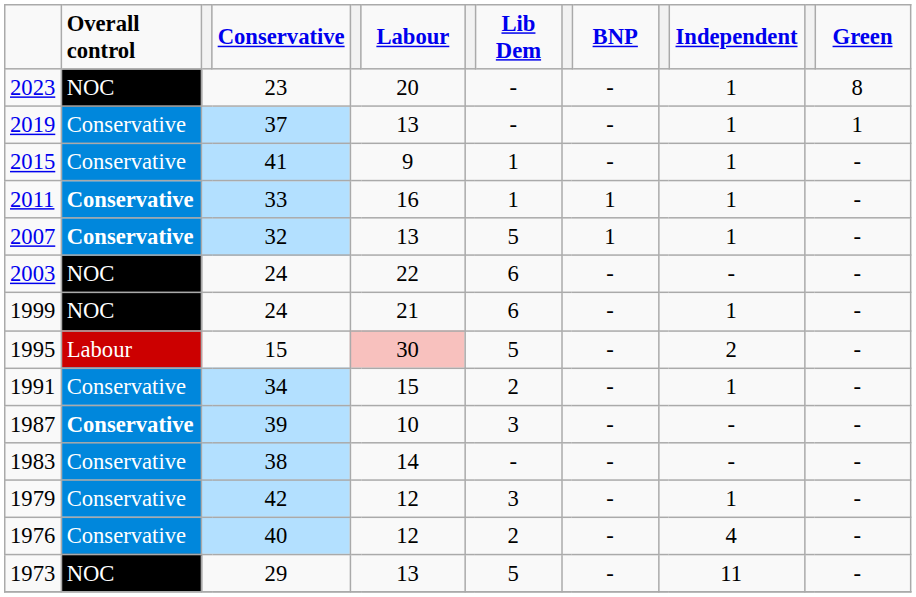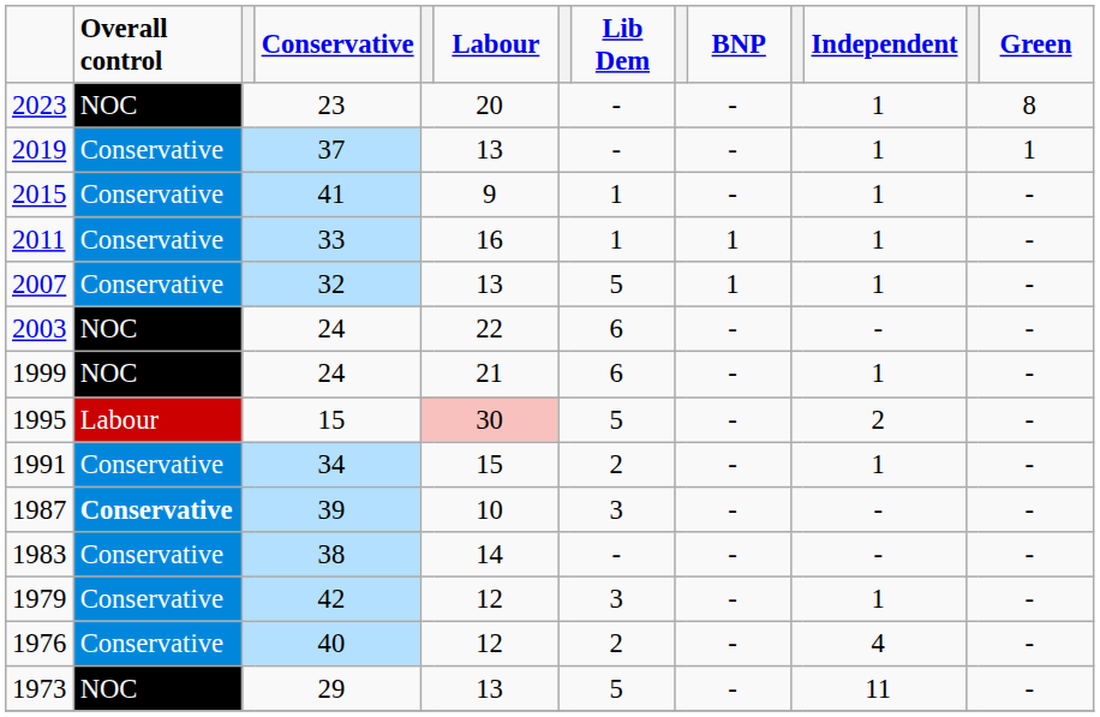2011 | Overall control: bold -> normal
2007 | Overall control: bold -> normal
